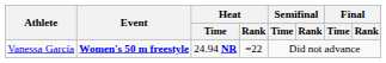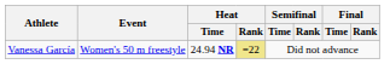Vanessa García | Event: bold -> normal
Vanessa García | Heat / Rank: no background -> khaki background
